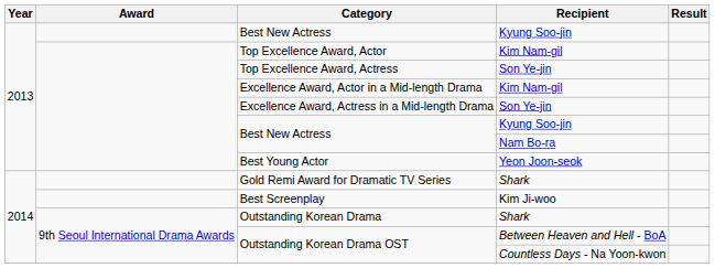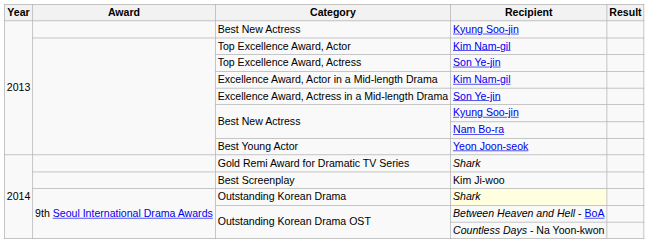Outstanding Korean Drama | Recipient: no background -> lightyellow background
